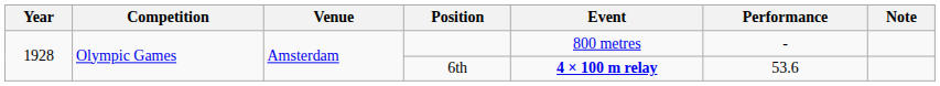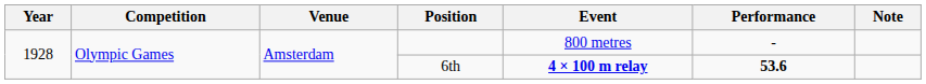6th | Performance: normal -> bold
